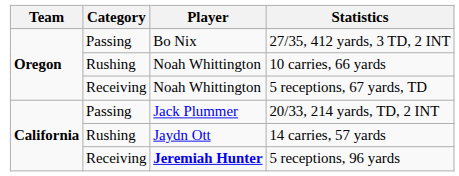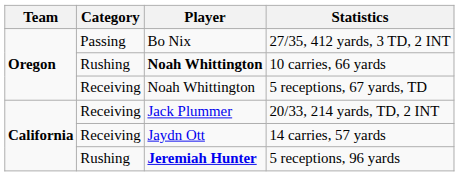10 carries, 66 yards | Player: normal -> bold
20/33, 214 yards, TD, 2 INT | Category: Passing -> Receiving
14 carries, 57 yards | Category: Rushing -> Receiving
5 receptions, 96 yards | Category: Receiving -> Rushing
